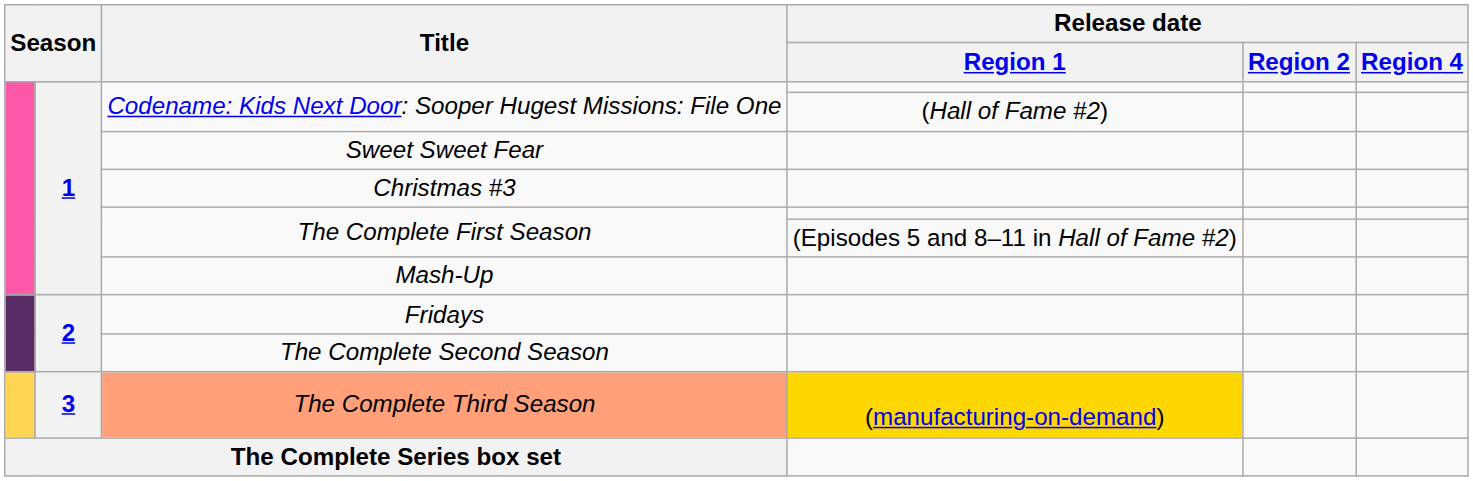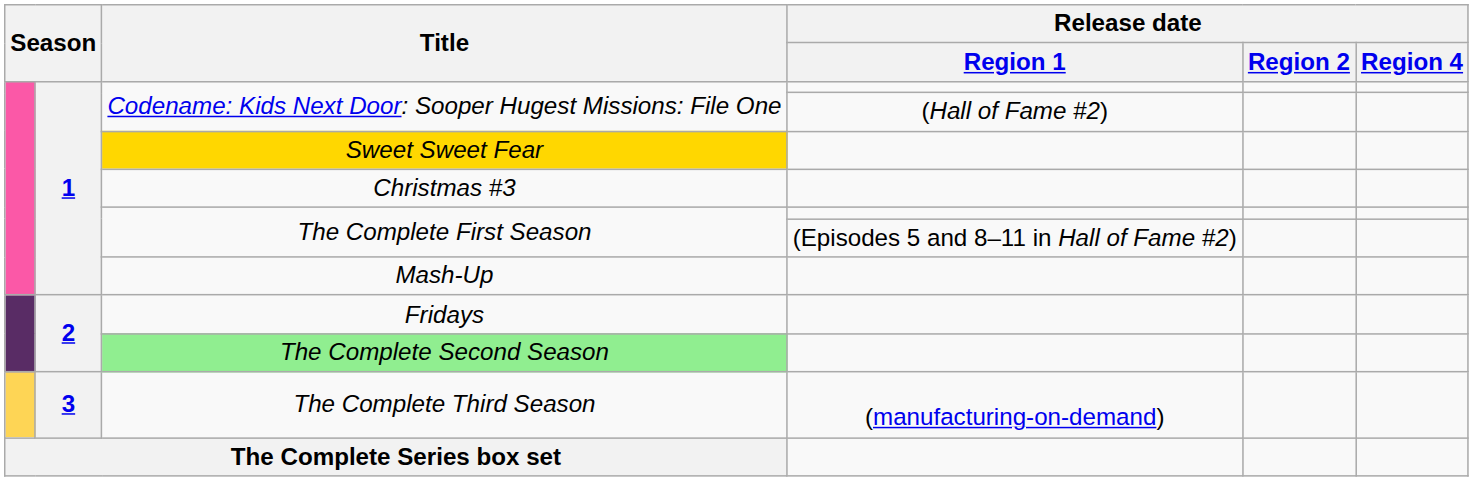Sweet Sweet Fear | Title: no background -> gold background
The Complete Second Season | Title: no background -> lightgreen background
The Complete Third Season | Title: lightsalmon background -> no background
The Complete Third Season | Release date / Region 1: gold background -> no background
